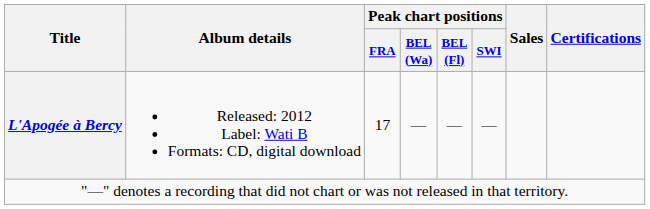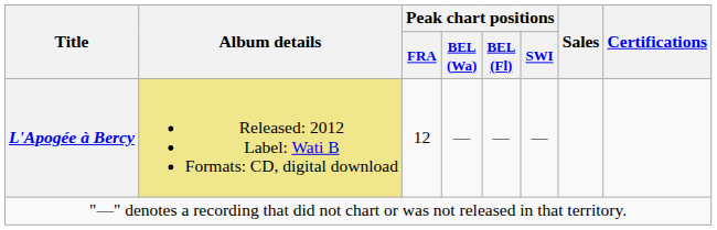L'Apogée à Bercy | Album details: no background -> khaki background
L'Apogée à Bercy | Peak chart positions / FRA: 17 -> 12
